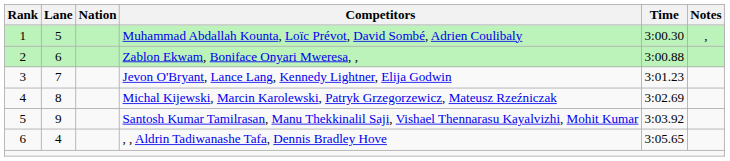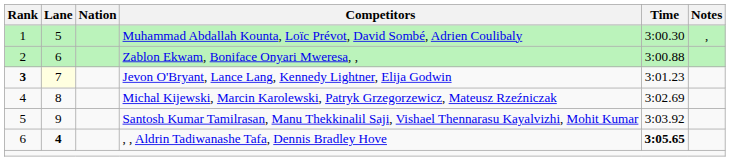Jevon O'Bryant, Lance Lang, Kennedy Lightner, Elija Godwin | Rank: normal -> bold
Jevon O'Bryant, Lance Lang, Kennedy Lightner, Elija Godwin | Lane: no background -> lightyellow background
, , Aldrin Tadiwanashe Tafa, Dennis Bradley Hove | Lane: normal -> bold
, , Aldrin Tadiwanashe Tafa, Dennis Bradley Hove | Time: normal -> bold
